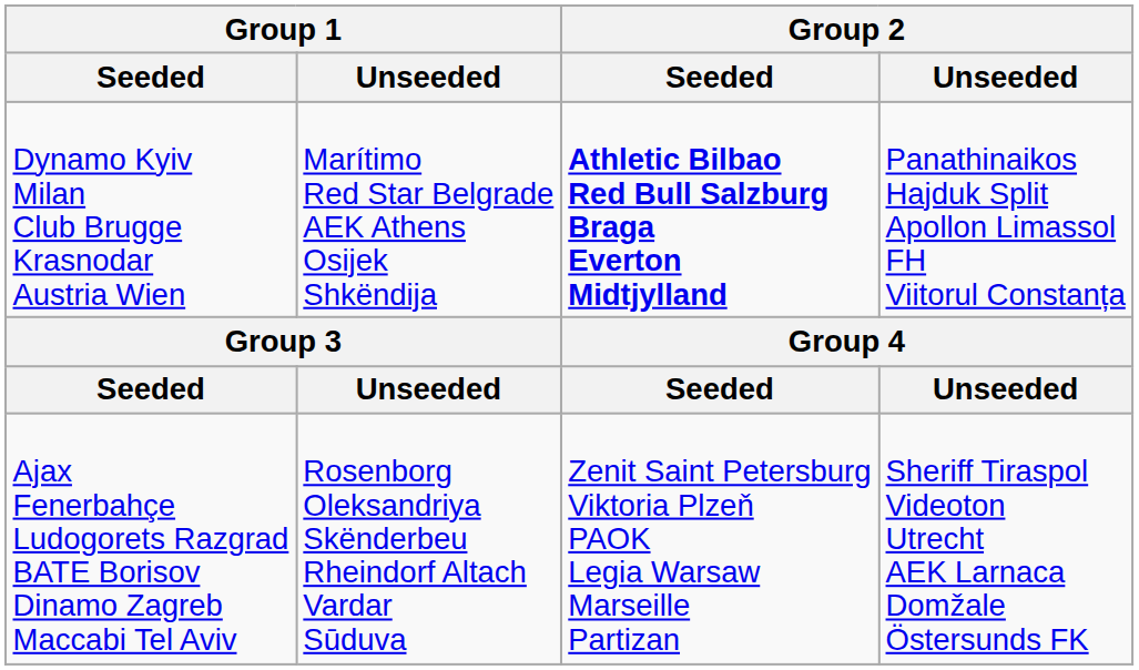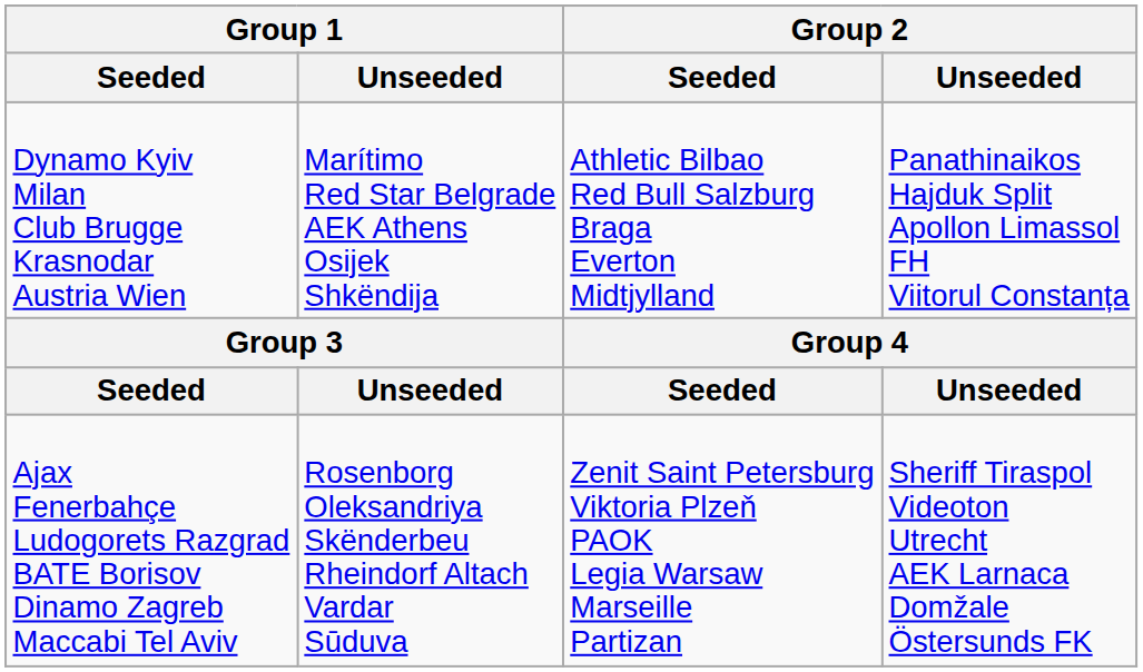Dynamo Kyiv Milan Club Brugge Krasnodar Austria Wien | Group 2 / Seeded: bold -> normal
